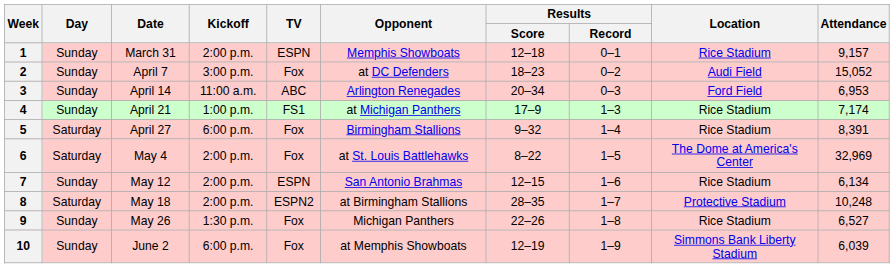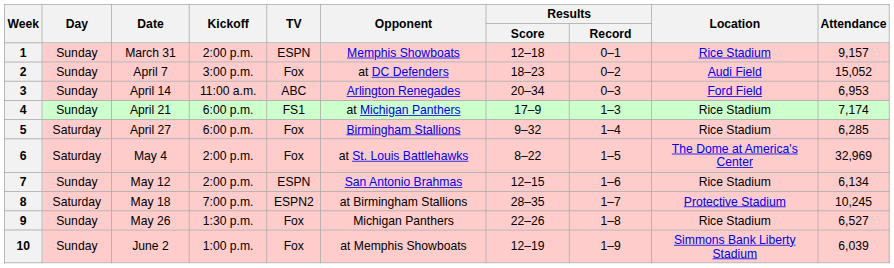4 | Kickoff: 1:00 p.m. -> 6:00 p.m.
5 | Attendance: 8,391 -> 6,285
8 | Kickoff: 2:00 p.m. -> 7:00 p.m.
8 | Attendance: 10,248 -> 10,245
10 | Kickoff: 6:00 p.m. -> 1:00 p.m.
